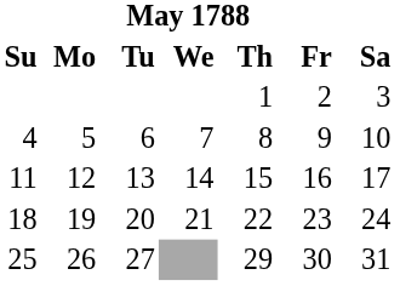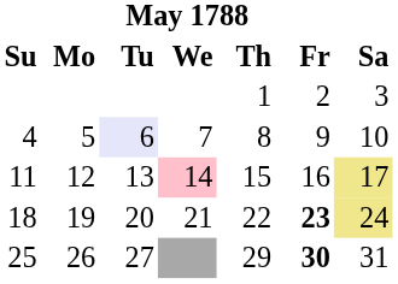4 | May 1788 / Tu: no background -> lavender background
11 | May 1788 / We: no background -> pink background
11 | Sa: no background -> khaki background
18 | May 1788 / Fr: normal -> bold
18 | Sa: no background -> khaki background
25 | May 1788 / Fr: normal -> bold
